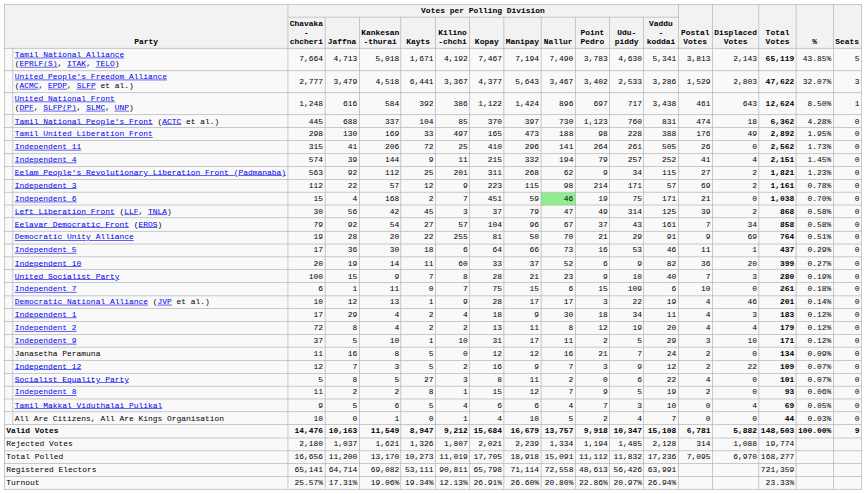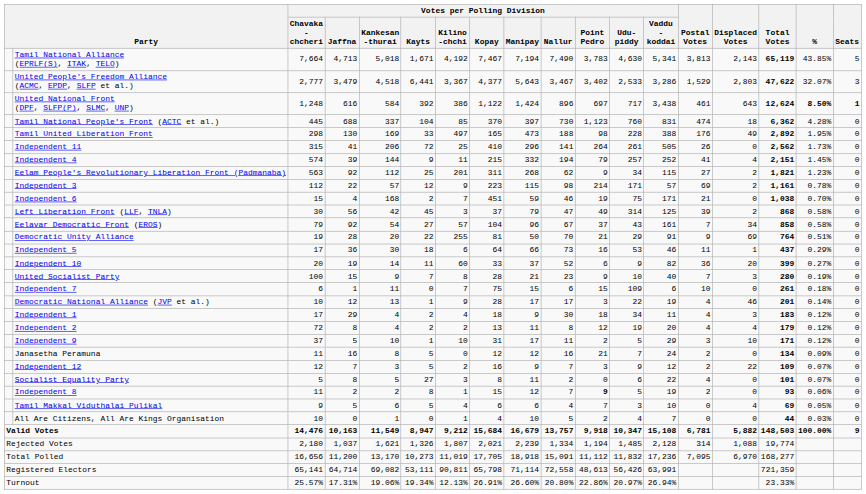United National Front (DPF, SLFP(P), SLMC, UNP) | %: normal -> bold
United National Front (DPF, SLFP(P), SLMC, UNP) | Seats: normal -> bold
Independent 6 | Votes per Polling Division / Nallur: lightgreen background -> no background
Independent 8 | Votes per Polling Division / Point Pedro: normal -> bold
